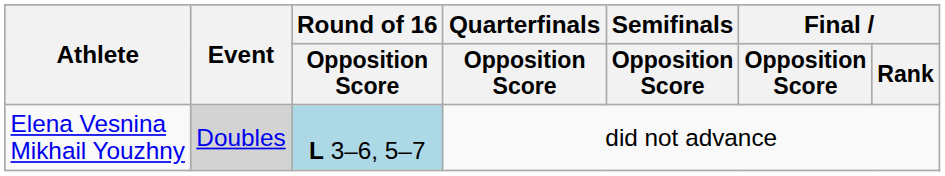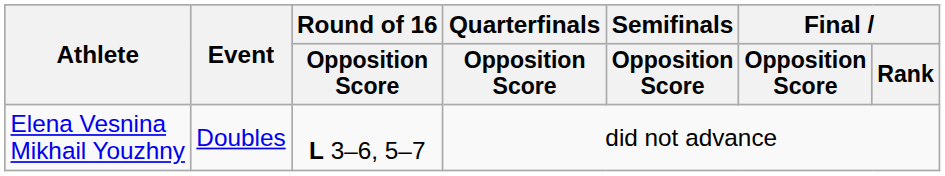Elena Vesnina Mikhail Youzhny | Event: lightgrey background -> no background
Elena Vesnina Mikhail Youzhny | Round of 16 / Opposition Score: lightblue background -> no background
